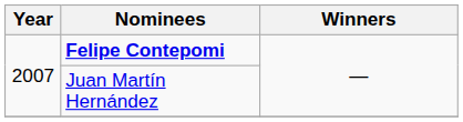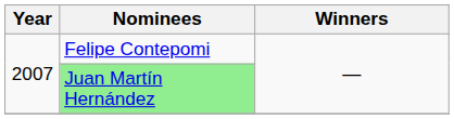Felipe Contepomi | Nominees: bold -> normal
Juan Martín Hernández | Nominees: no background -> lightgreen background
